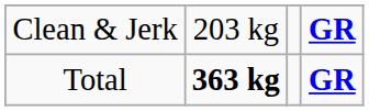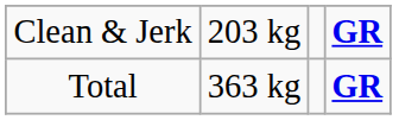row 2 | column 2: bold -> normal
